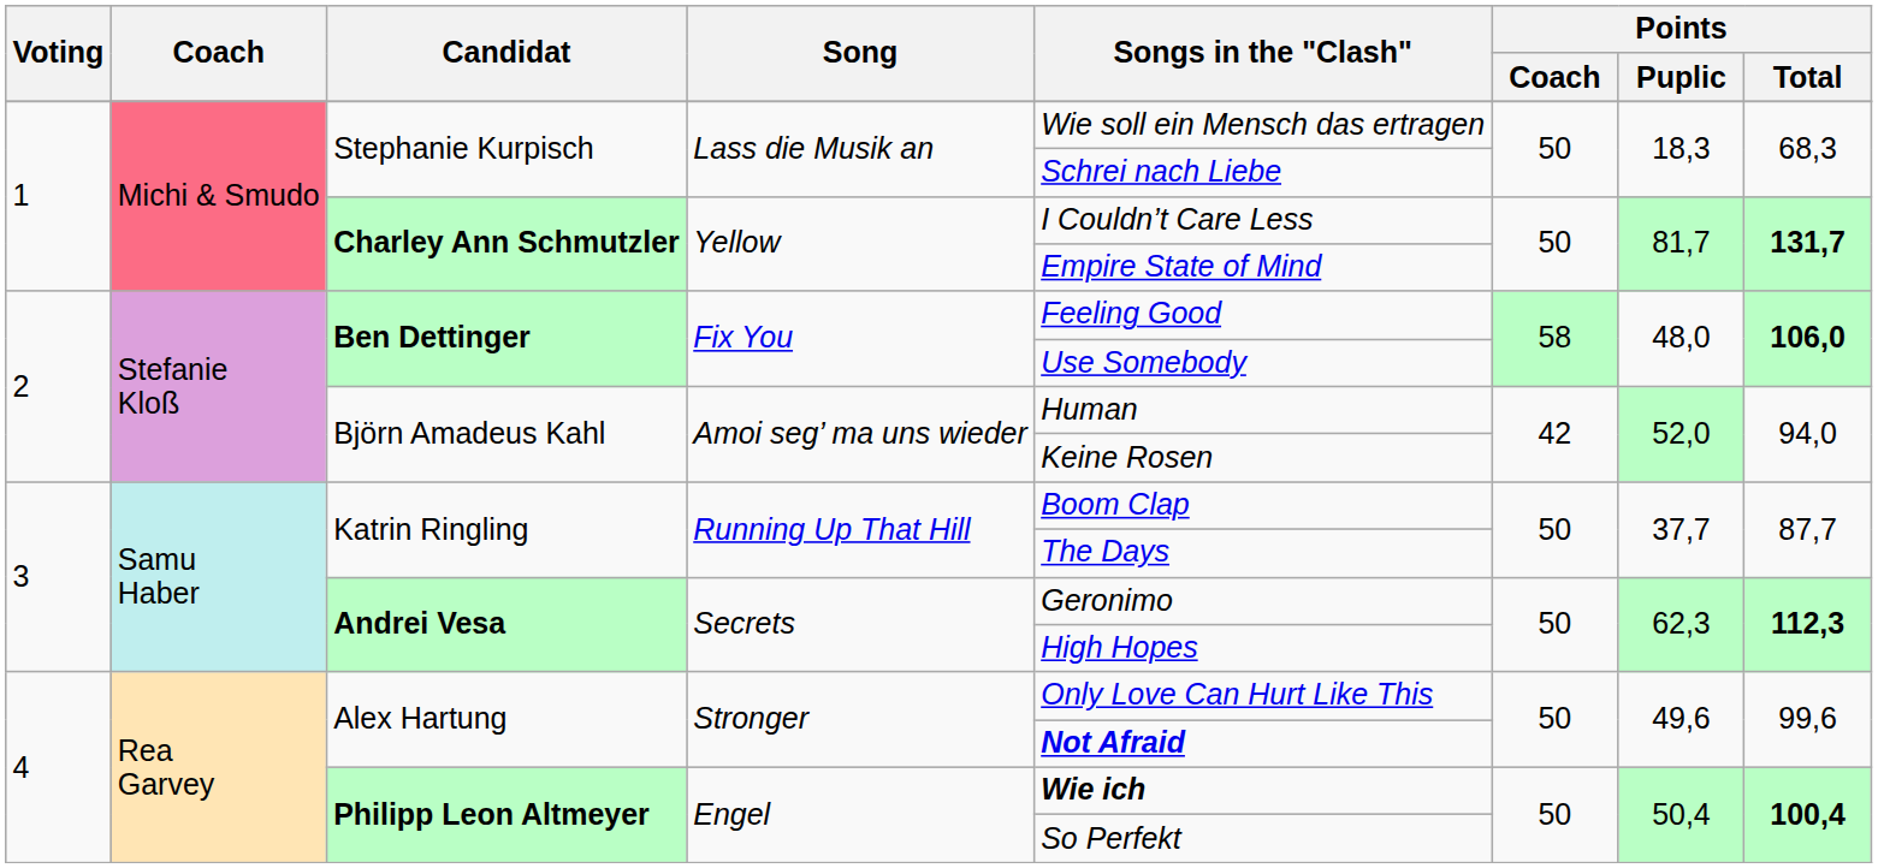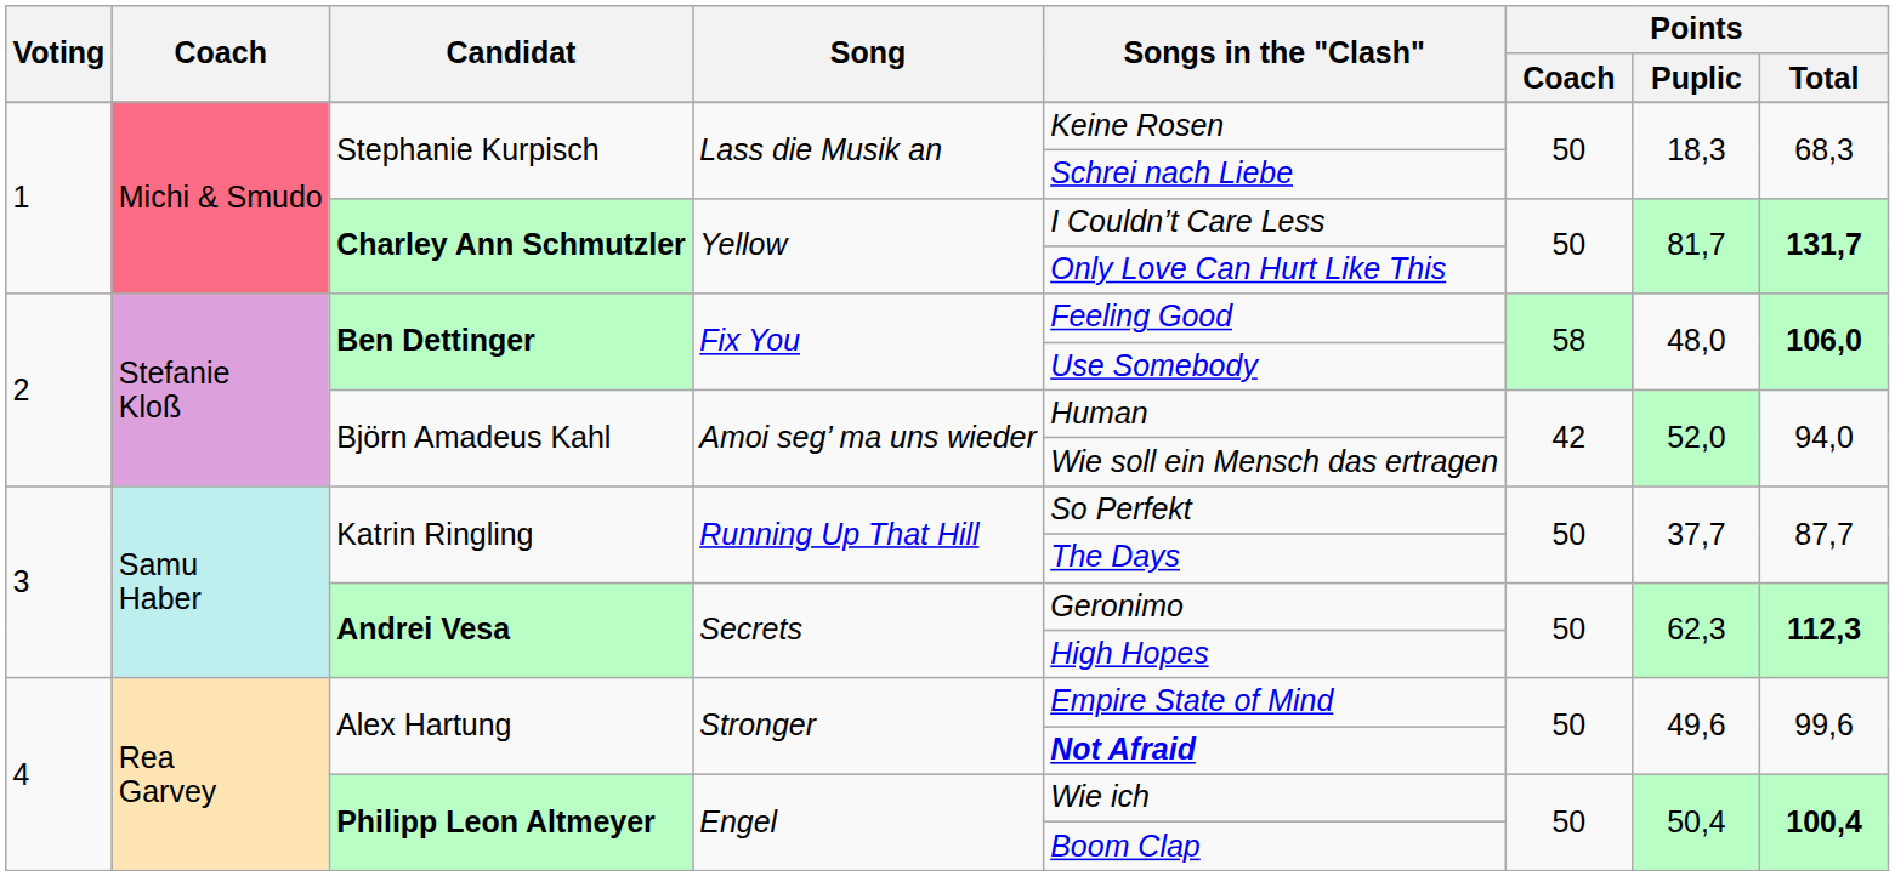row 3 | Songs in the "Clash": Wie soll ein Mensch das ertragen -> Keine Rosen
row 6 | Songs in the "Clash": Empire State of Mind -> Only Love Can Hurt Like This
row 10 | Songs in the "Clash": Keine Rosen -> Wie soll ein Mensch das ertragen
row 11 | Songs in the "Clash": Boom Clap -> So Perfekt
row 15 | Songs in the "Clash": Only Love Can Hurt Like This -> Empire State of Mind
row 17 | Songs in the "Clash": bold -> normal
row 18 | Songs in the "Clash": So Perfekt -> Boom Clap
